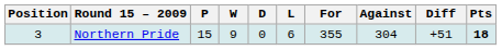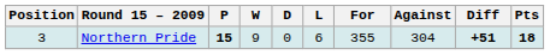Northern Pride | P: normal -> bold
Northern Pride | Diff: normal -> bold
